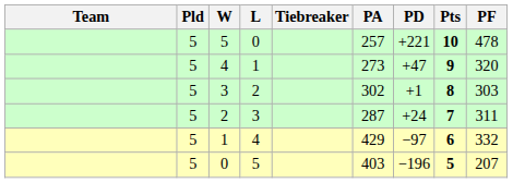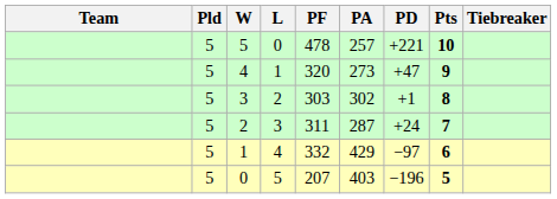columns swapped: PF <-> Tiebreaker
